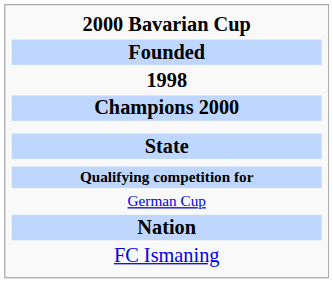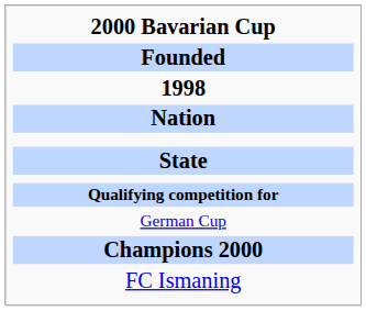row 4 | column 1: Champions 2000 -> Nation
row 8 | column 1: Nation -> Champions 2000
